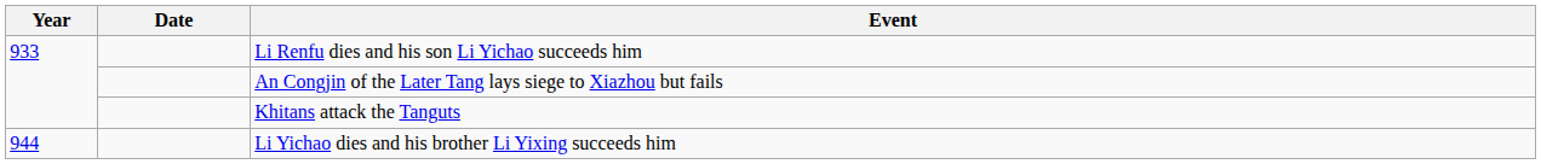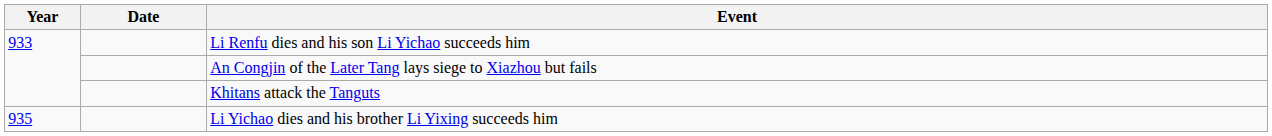Li Yichao dies and his brother Li Yixing succeeds him | Year: 944 -> 935
